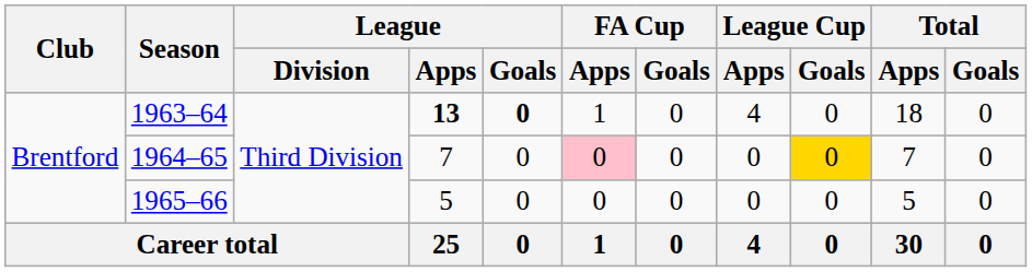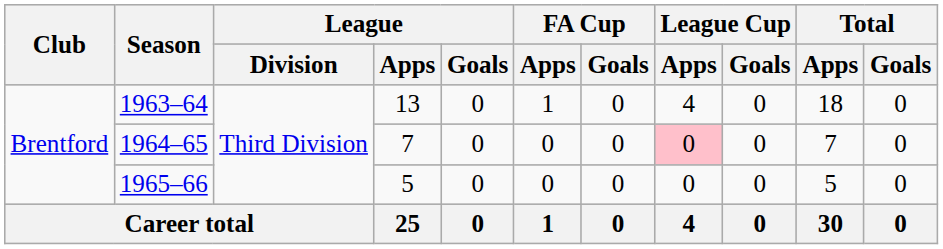1963–64 | League / Apps: bold -> normal
1963–64 | League / Goals: bold -> normal
1964–65 | FA Cup / Apps: pink background -> no background
1964–65 | League Cup / Apps: no background -> pink background
1964–65 | League Cup / Goals: gold background -> no background
